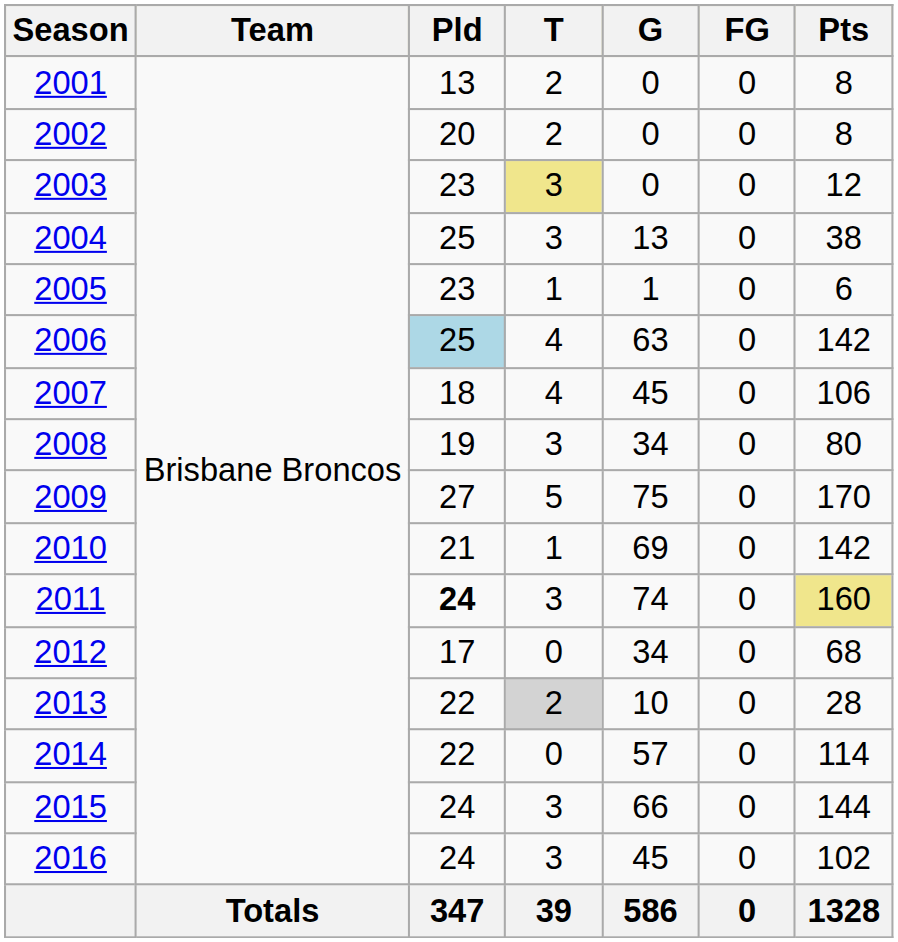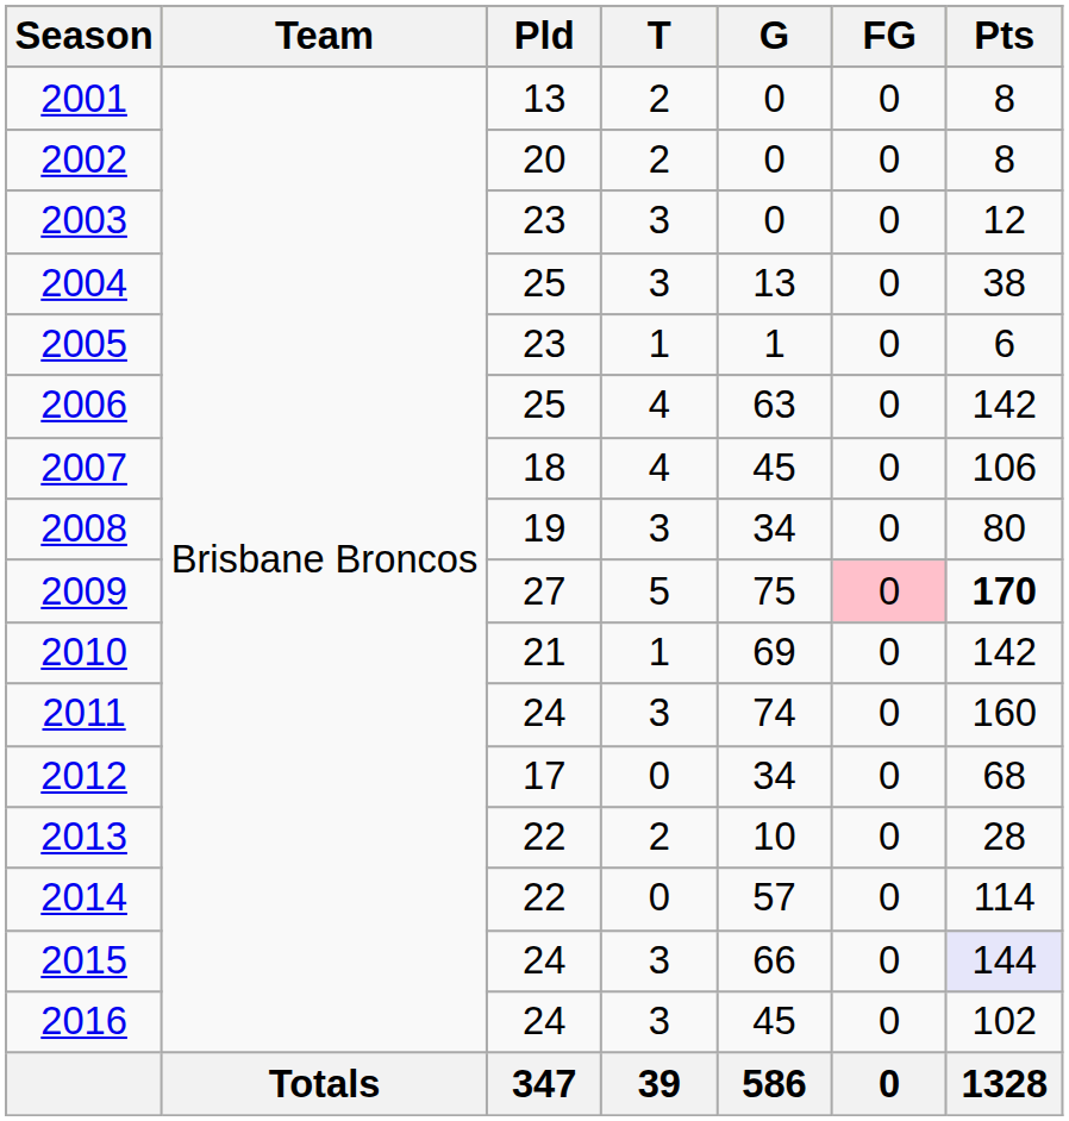2003 | T: khaki background -> no background
2006 | Pld: lightblue background -> no background
2009 | FG: no background -> pink background
2009 | Pts: normal -> bold
2011 | Pld: bold -> normal
2011 | Pts: khaki background -> no background
2013 | T: lightgrey background -> no background
2015 | Pts: no background -> lavender background
